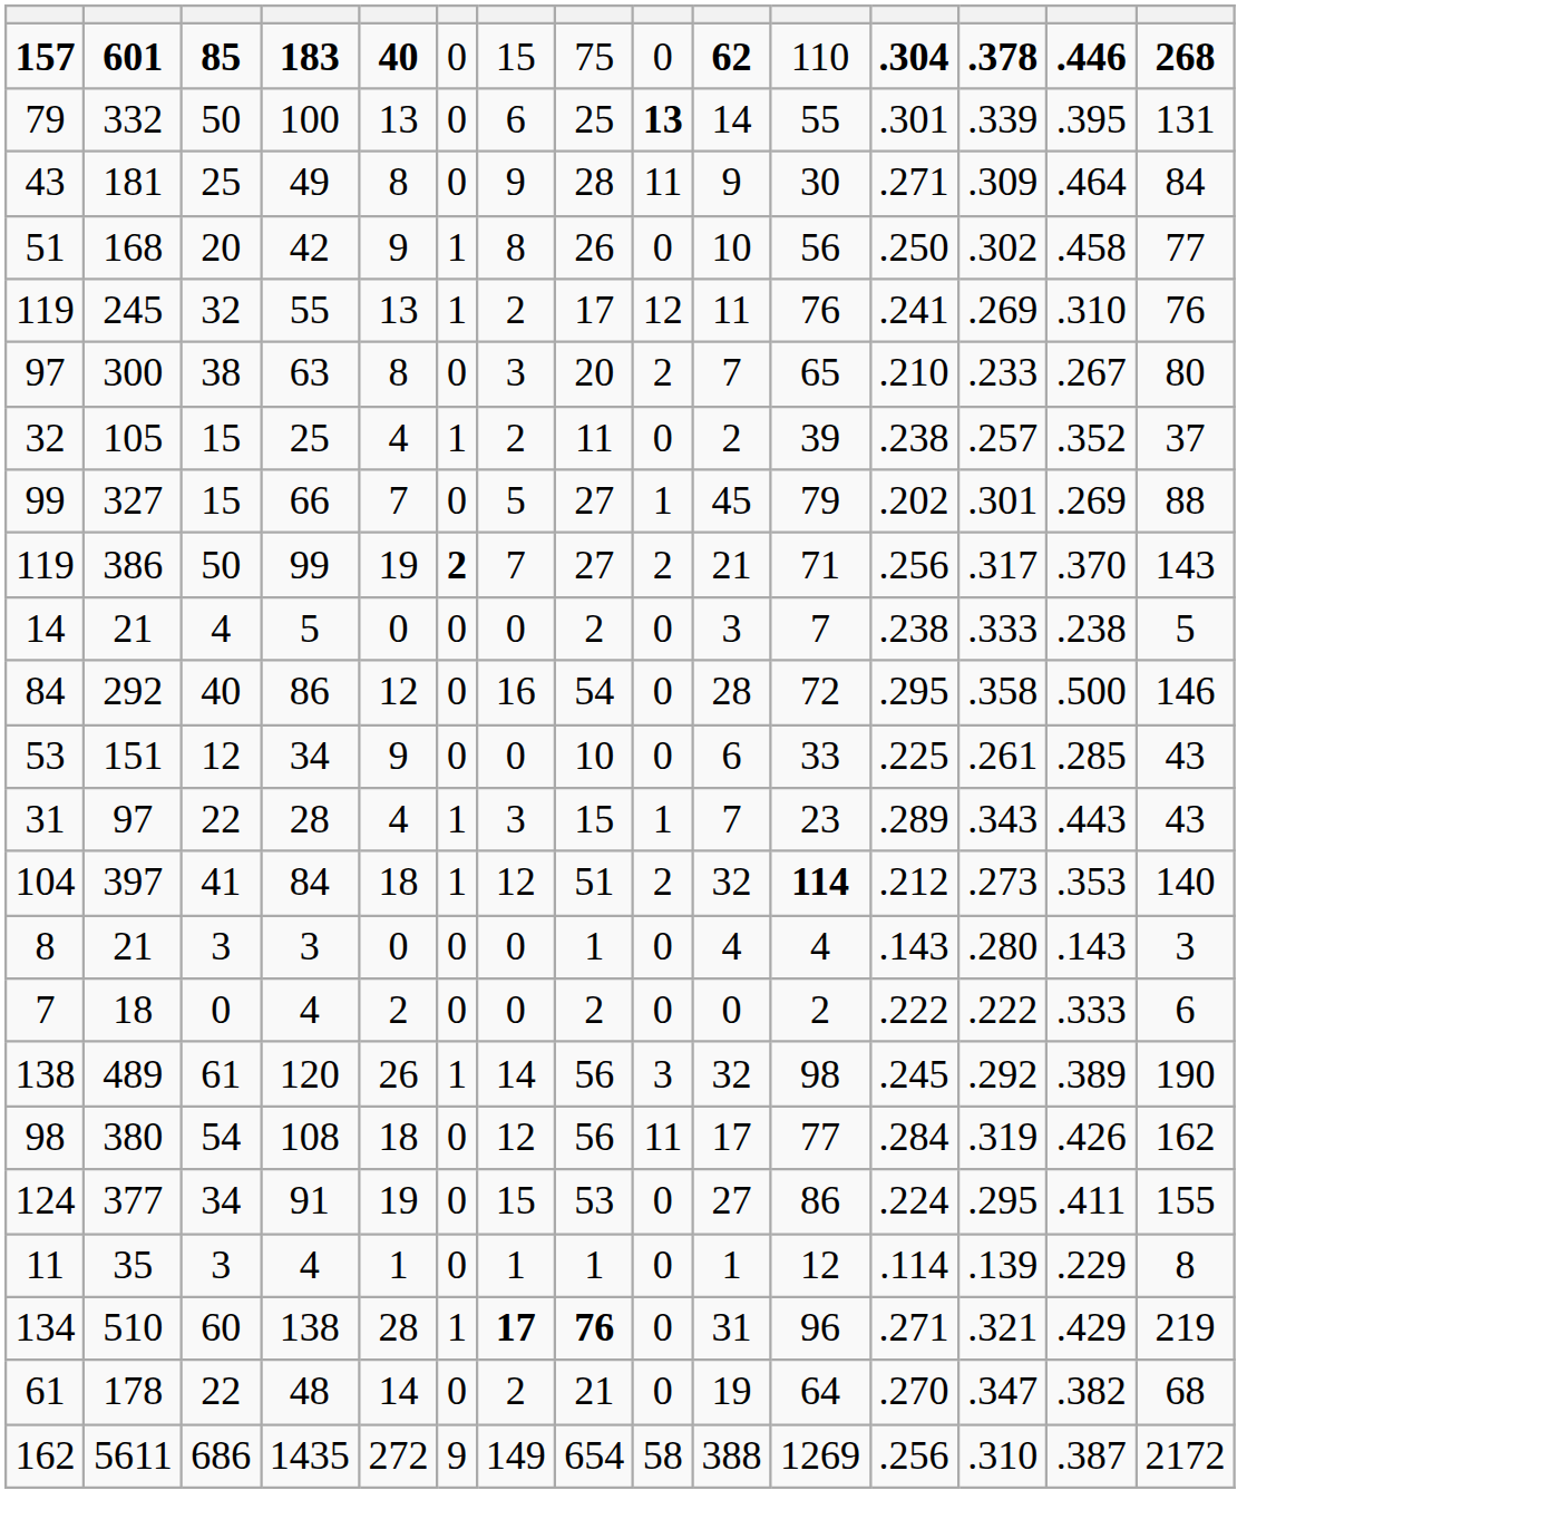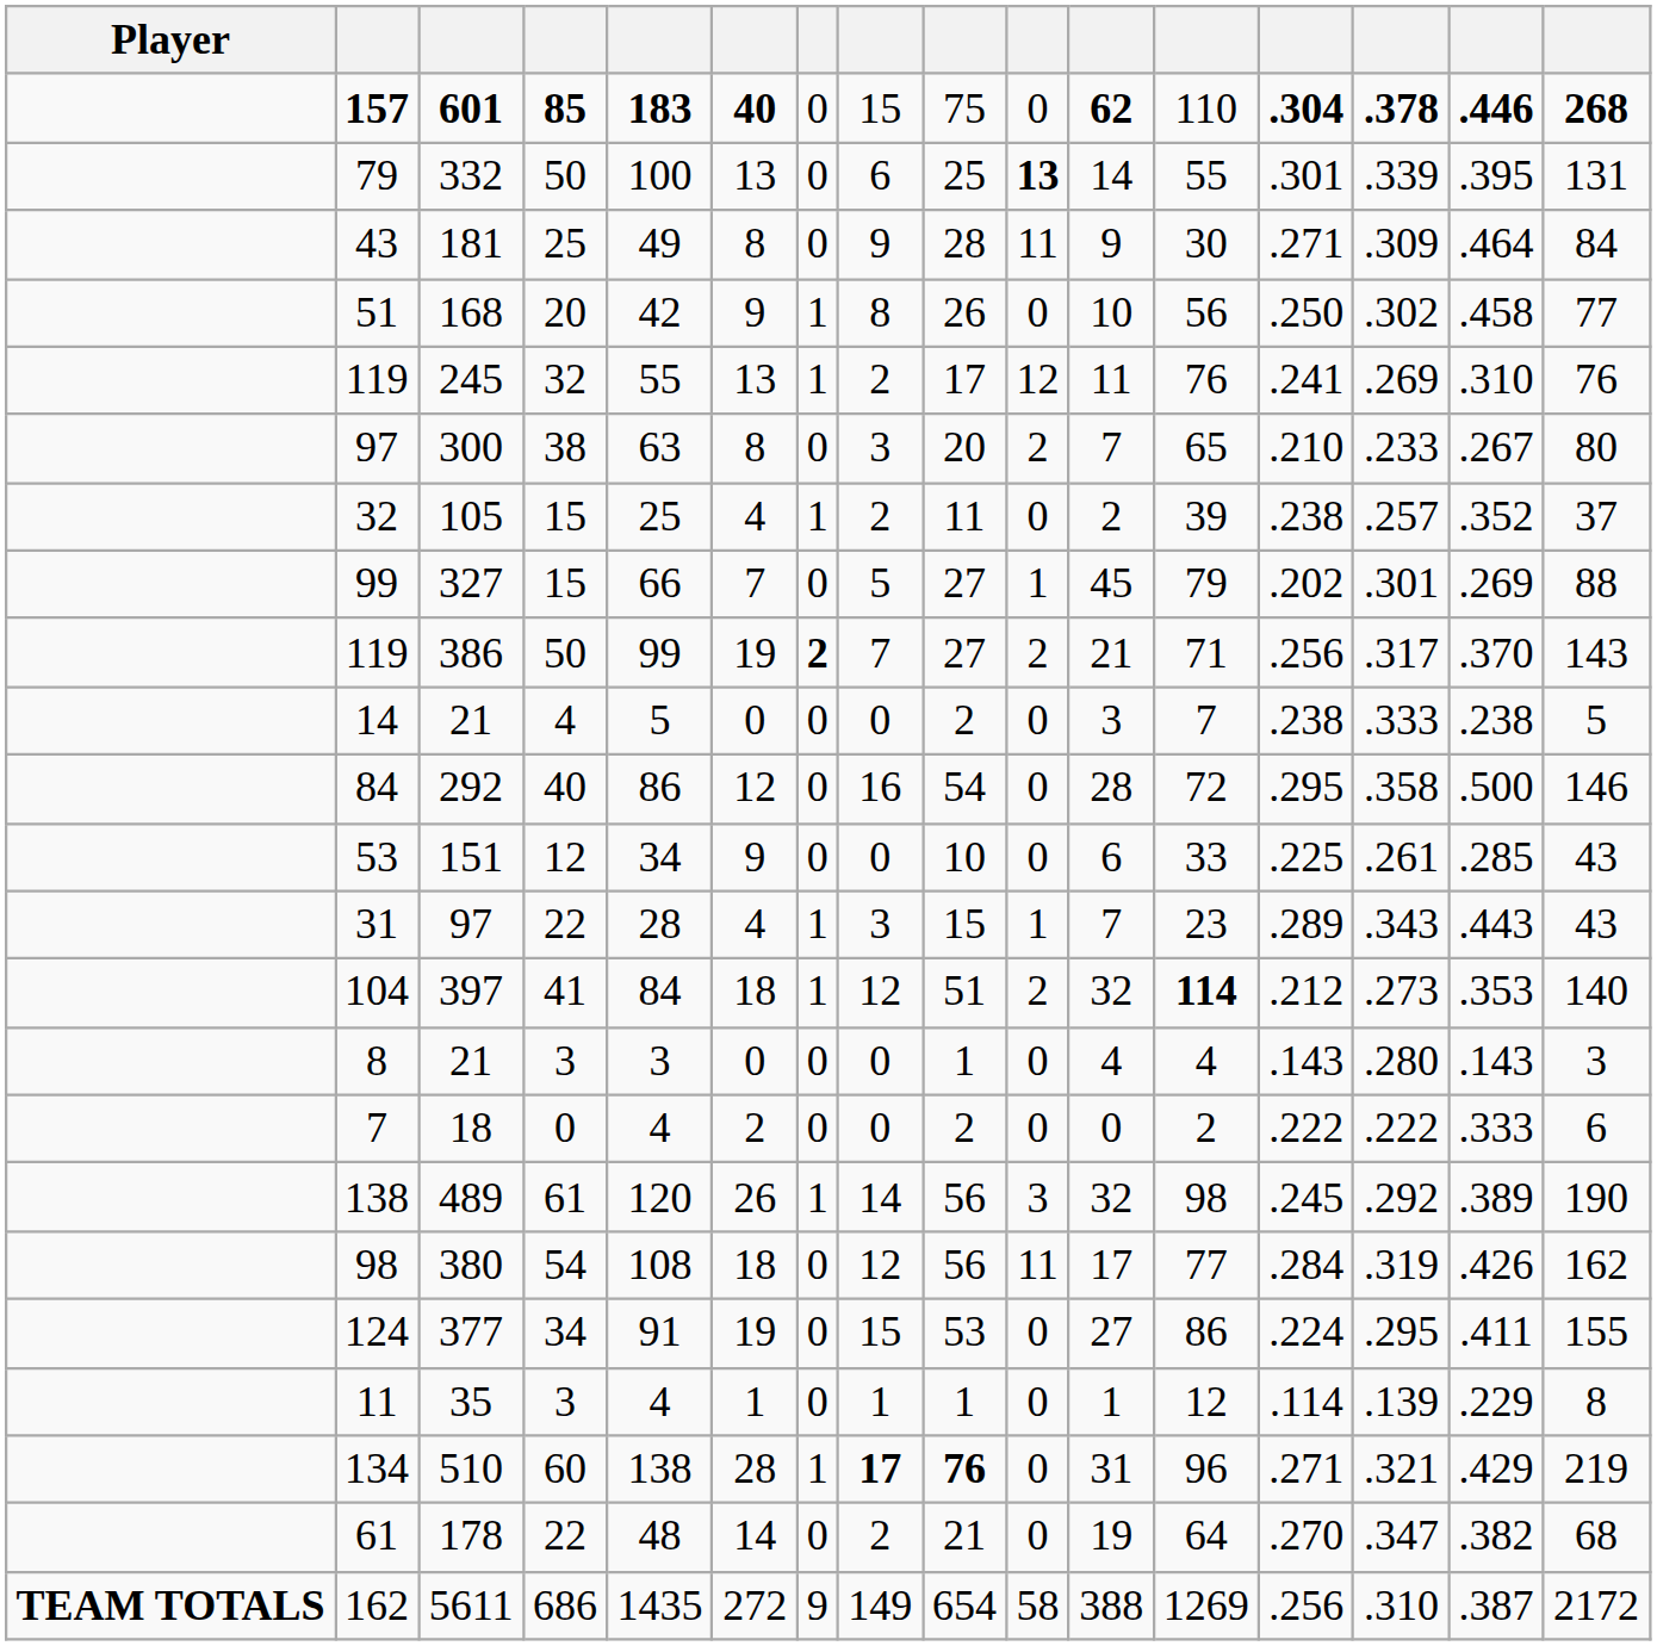+ column: Player | TEAM TOTALS
